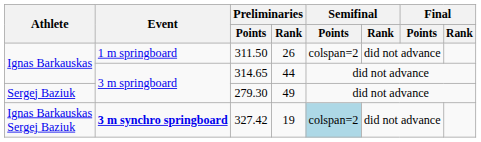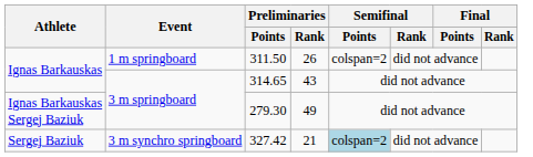314.65 | Preliminaries / Rank: 44 -> 43
279.30 | Athlete: Sergej Baziuk -> Ignas Barkauskas Sergej Baziuk
327.42 | Athlete: Ignas Barkauskas Sergej Baziuk -> Sergej Baziuk
327.42 | Event: bold -> normal
327.42 | Preliminaries / Rank: 19 -> 21
